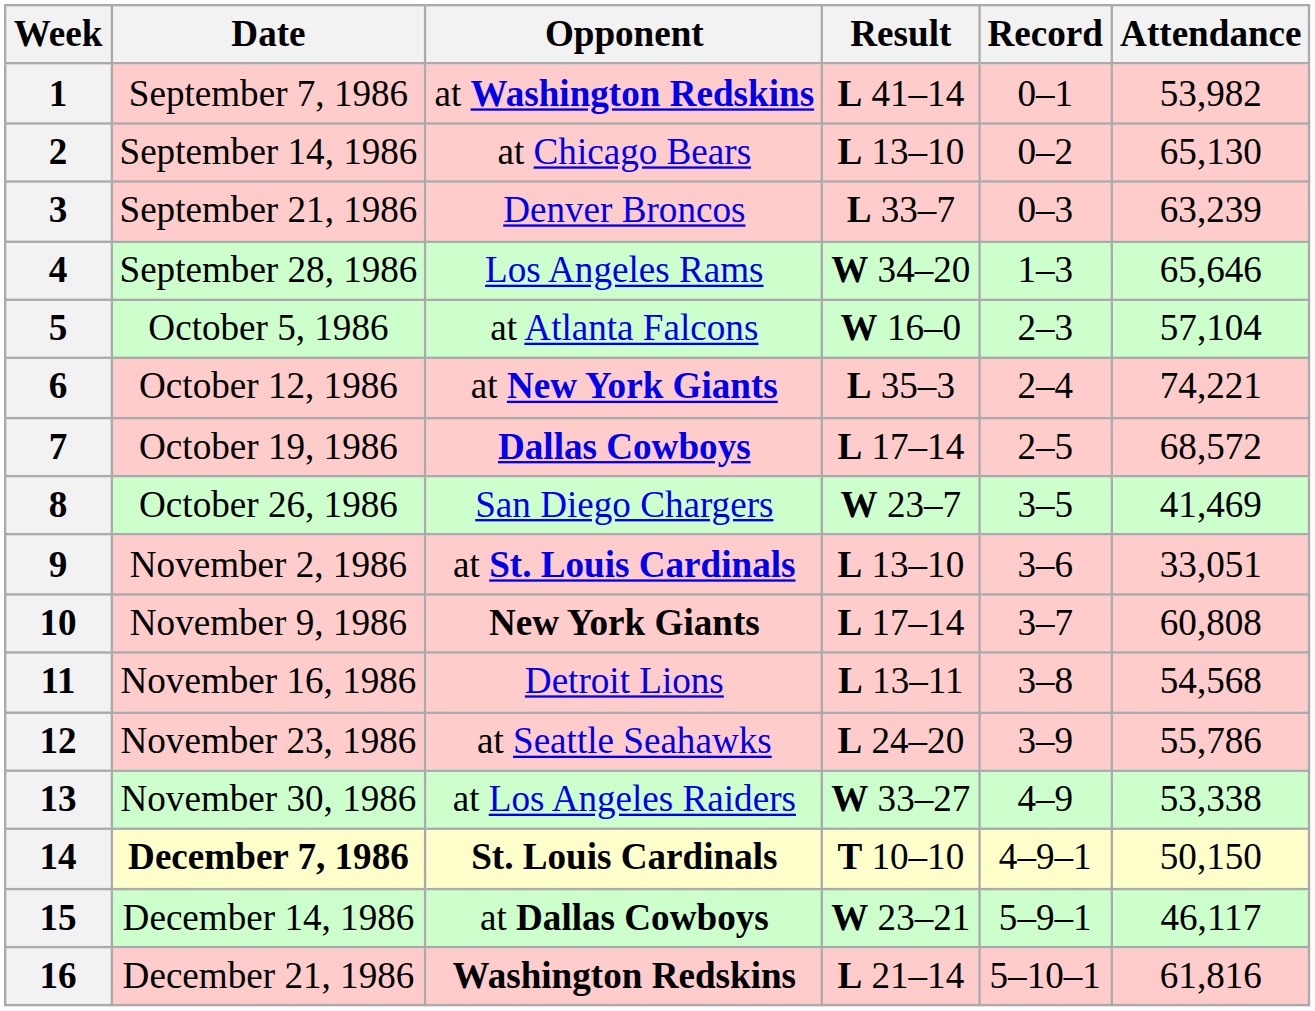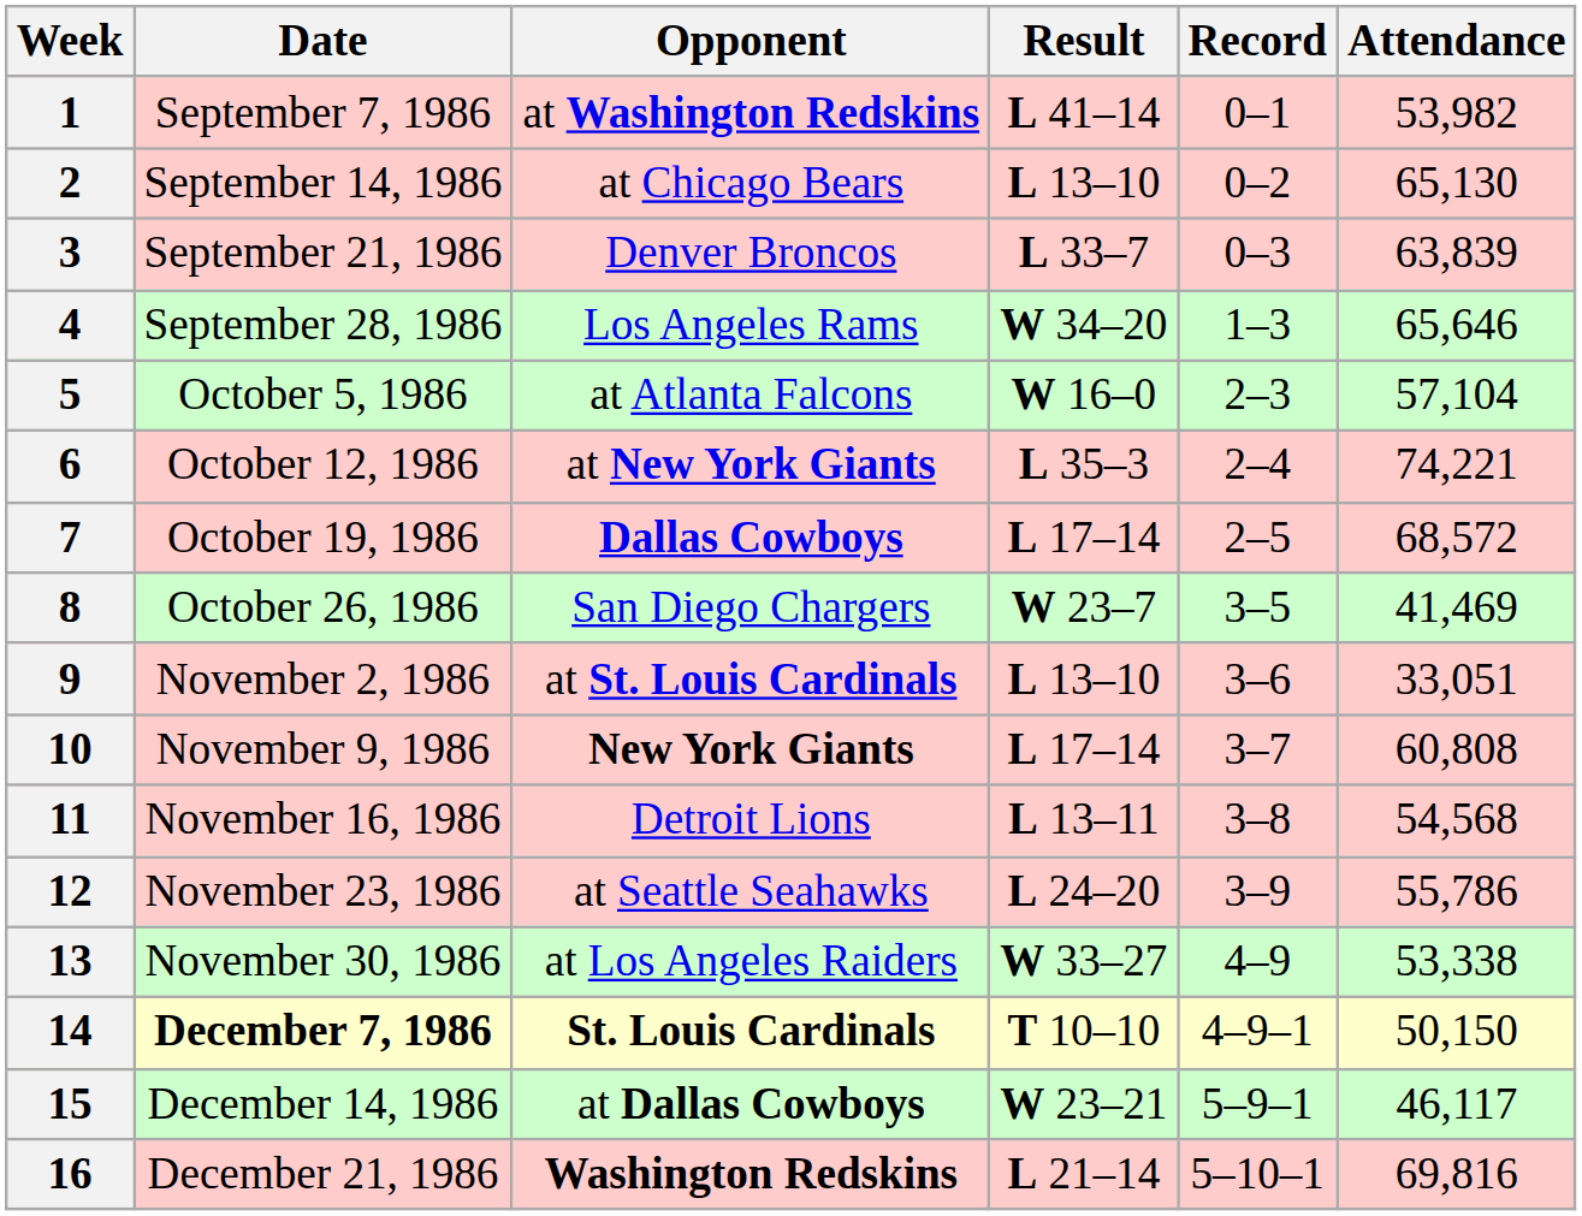3 | Attendance: 63,239 -> 63,839
16 | Attendance: 61,816 -> 69,816
